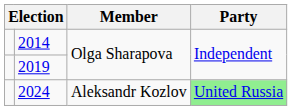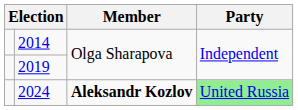2024 | Member: normal -> bold
